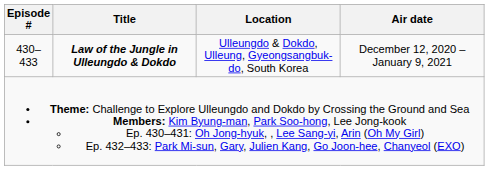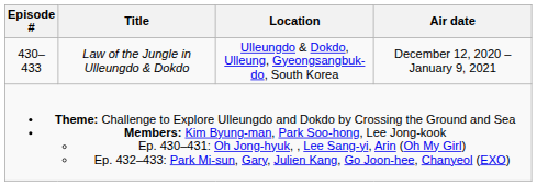430–433 | Title: bold -> normal
